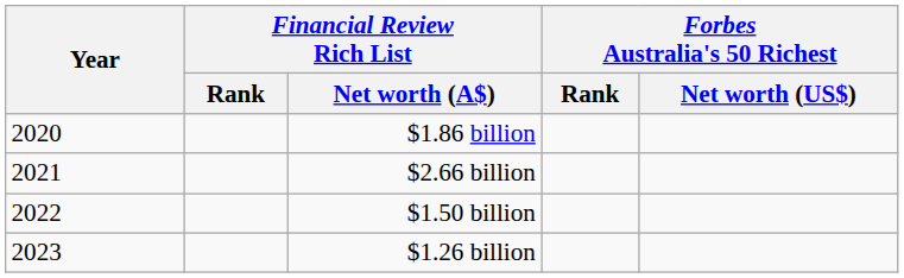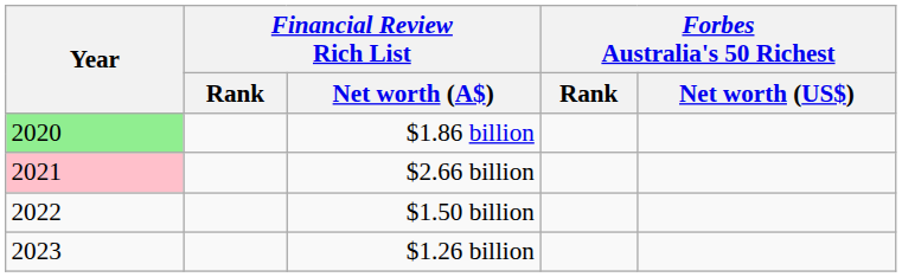$1.86 billion | Year: no background -> lightgreen background
$2.66 billion | Year: no background -> pink background
